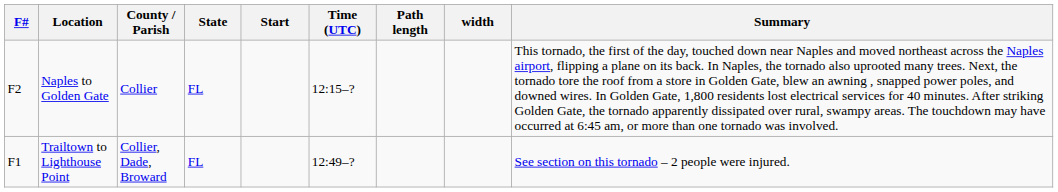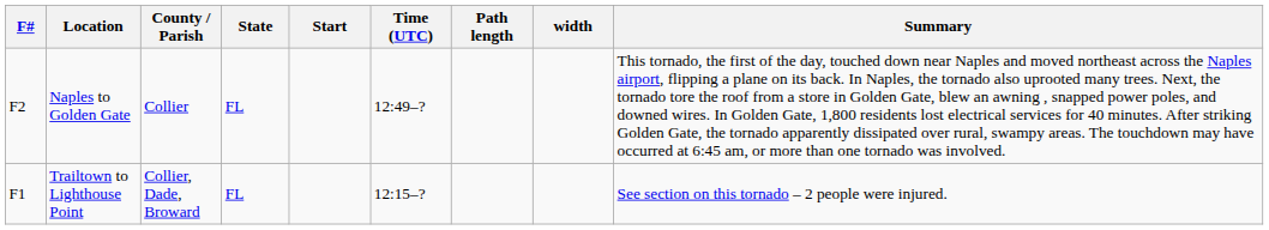Naples to Golden Gate | Time (UTC): 12:15–? -> 12:49–?
Trailtown to Lighthouse Point | Time (UTC): 12:49–? -> 12:15–?
